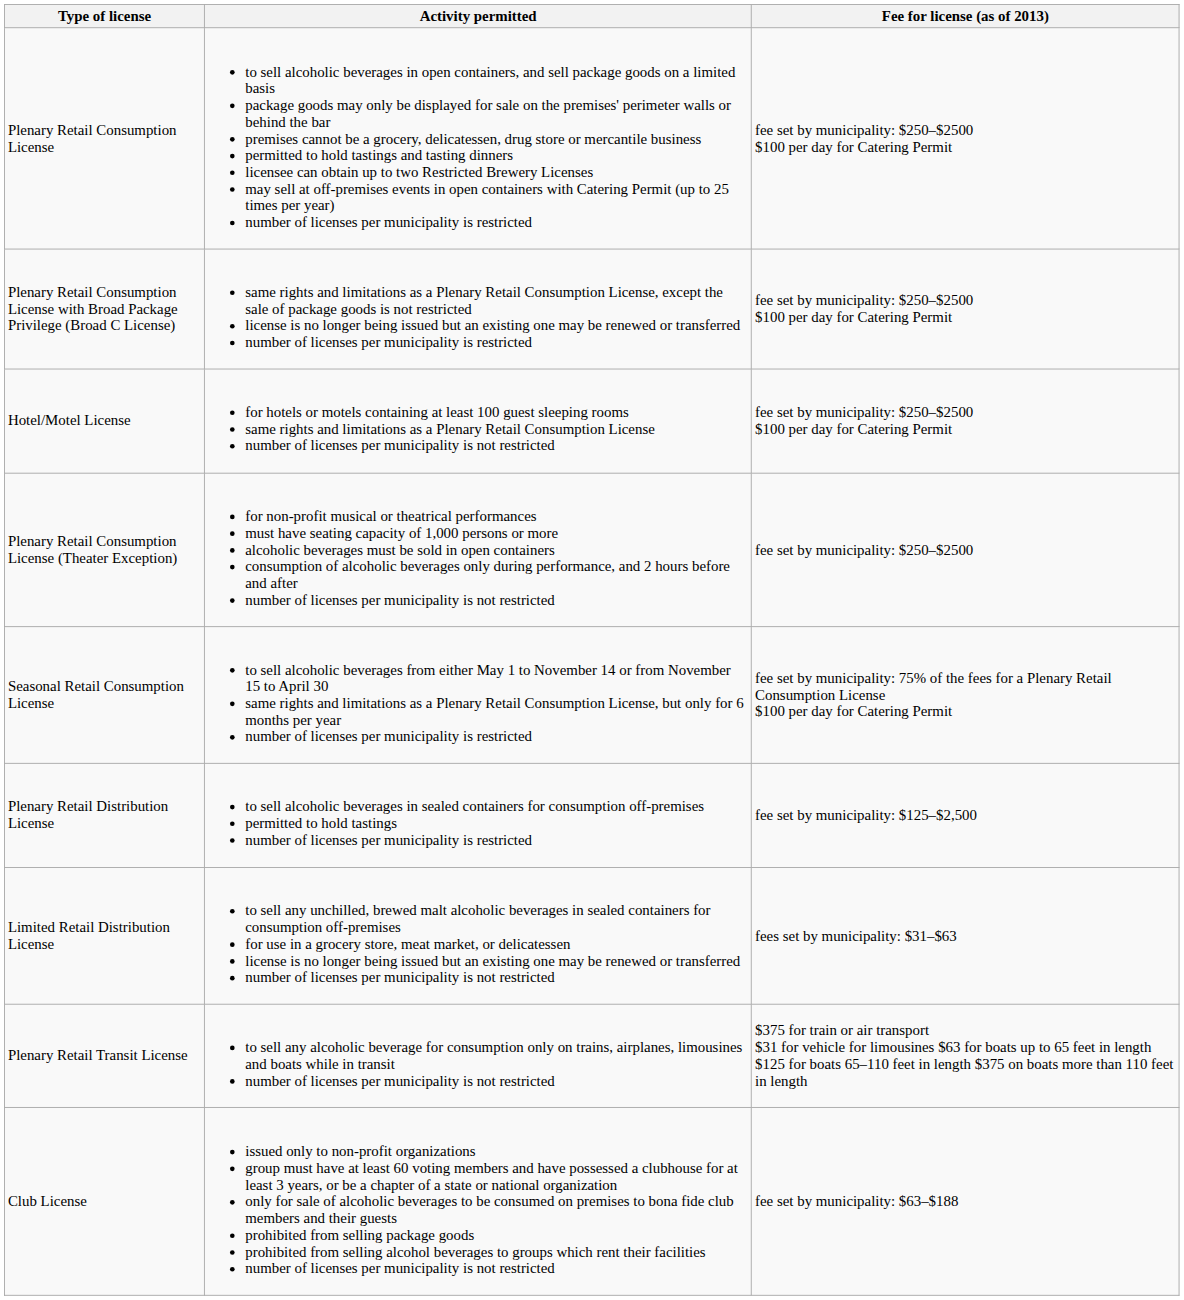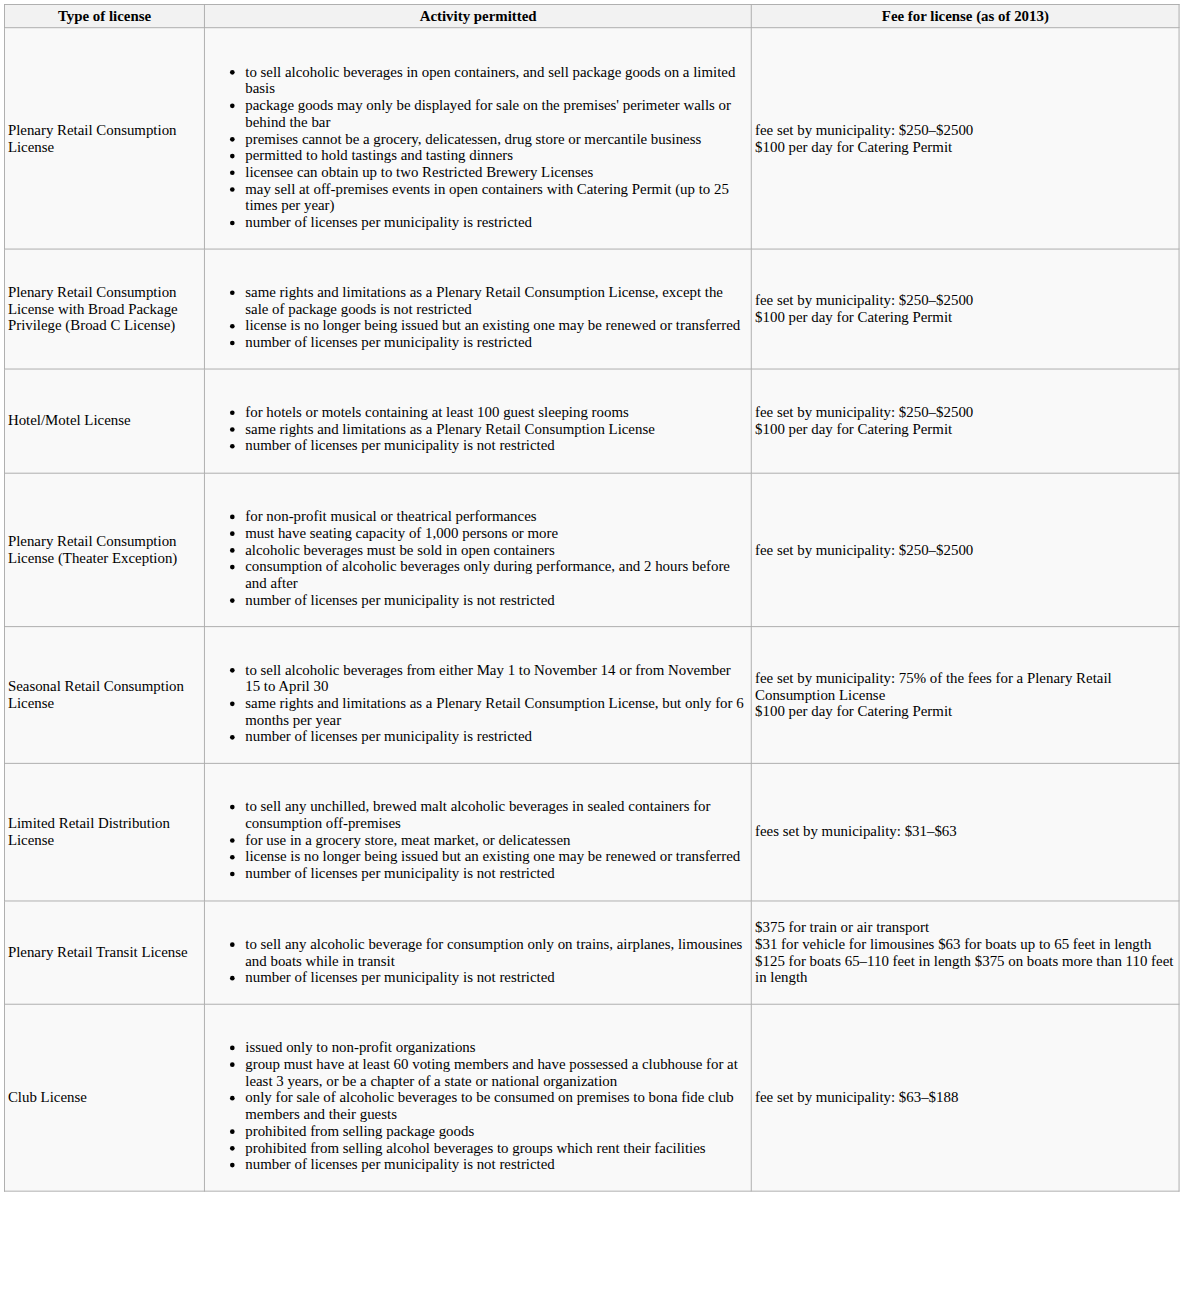- row: Plenary Retail Distribution License | to sell alcoholic beverages in sealed containers for consumption off-premises permitted to hold tastings number of licenses per municipality is restricted | fee set by municipality: $125–$2,500
